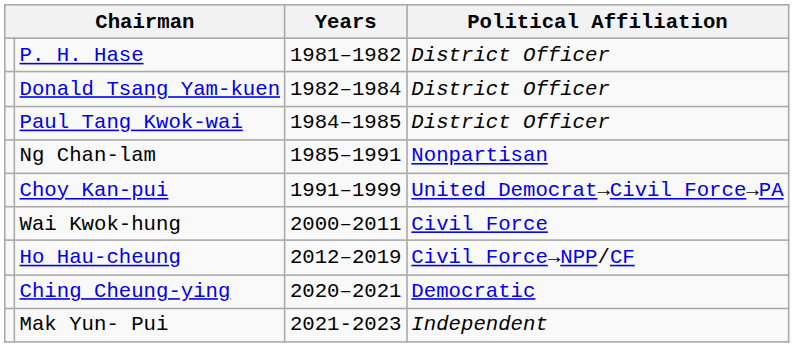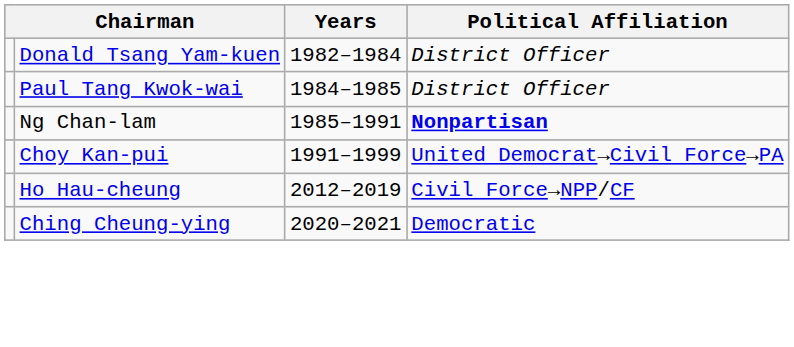- row: P. H. Hase | 1981–1982 | District Officer
Ng Chan-lam | Political Affiliation: normal -> bold
- row: Wai Kwok-hung | 2000–2011 | Civil Force
- row: Mak Yun- Pui | 2021-2023 | Independent
